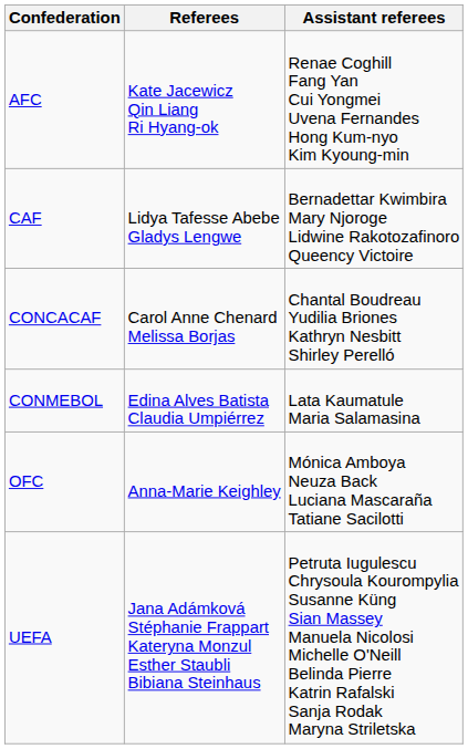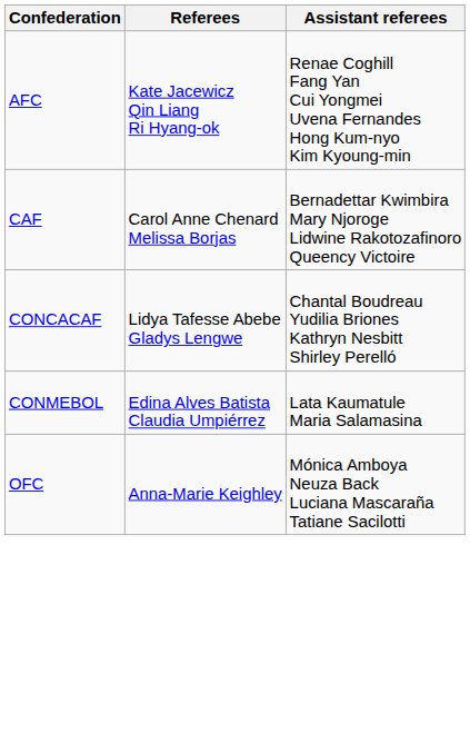CAF | Referees: Lidya Tafesse Abebe Gladys Lengwe -> Carol Anne Chenard Melissa Borjas
CONCACAF | Referees: Carol Anne Chenard Melissa Borjas -> Lidya Tafesse Abebe Gladys Lengwe
- row: UEFA | Jana Adámková Stéphanie Frappart Kateryna Monzul Esther Staubli Bibiana Steinhaus | Petruta Iugulescu Chrysoula Kourompylia Susanne Küng Sian Massey Manuela Nicolosi Michelle O'Neill Belinda Pierre Katrin Rafalski Sanja Rodak Maryna Striletska
